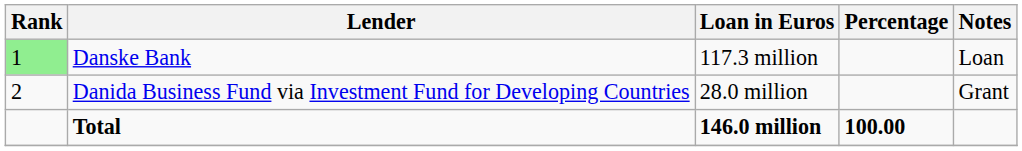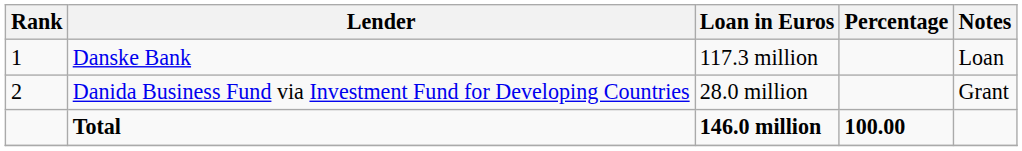Danske Bank | Rank: lightgreen background -> no background
